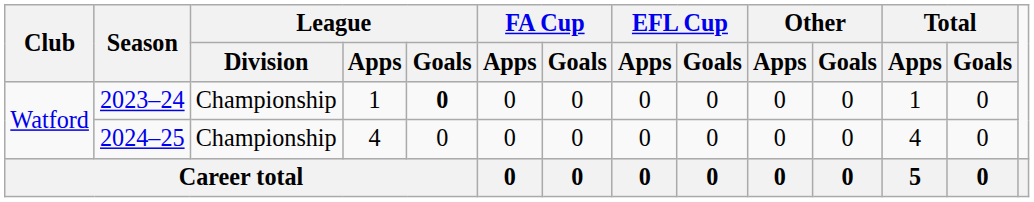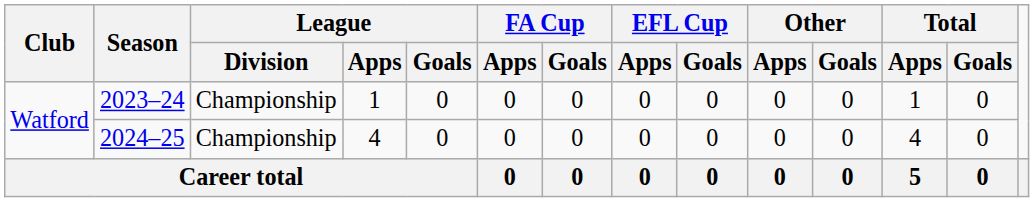2023–24 | League / Goals: bold -> normal
